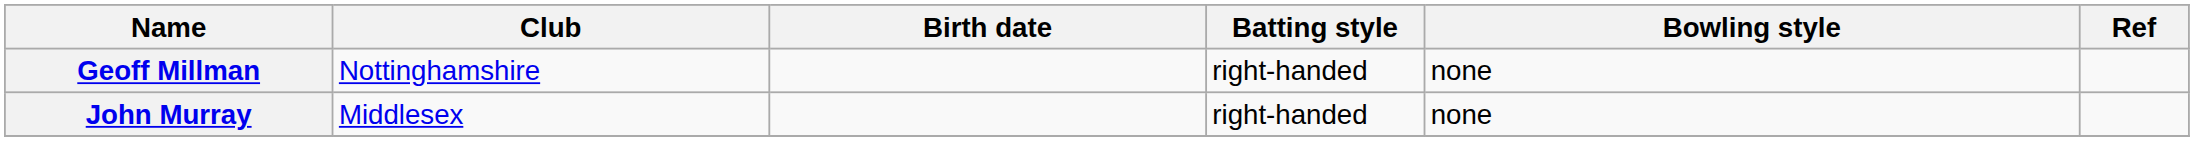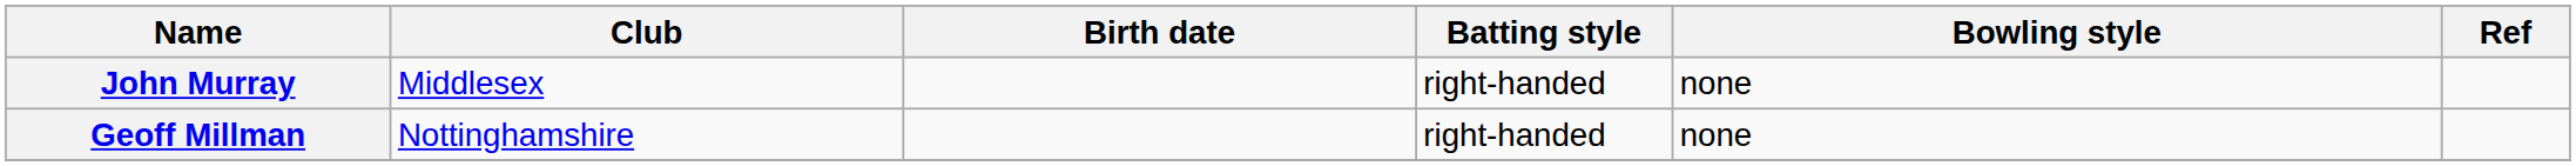rows swapped: Geoff Millman <-> John Murray
